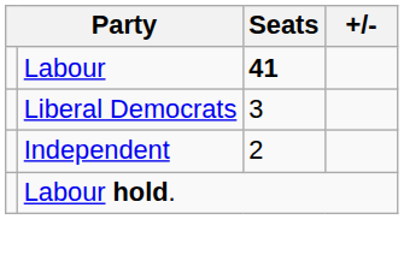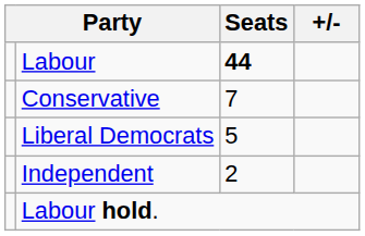Labour | Seats: 41 -> 44
+ row: Conservative | 7
Liberal Democrats | Seats: 3 -> 5
